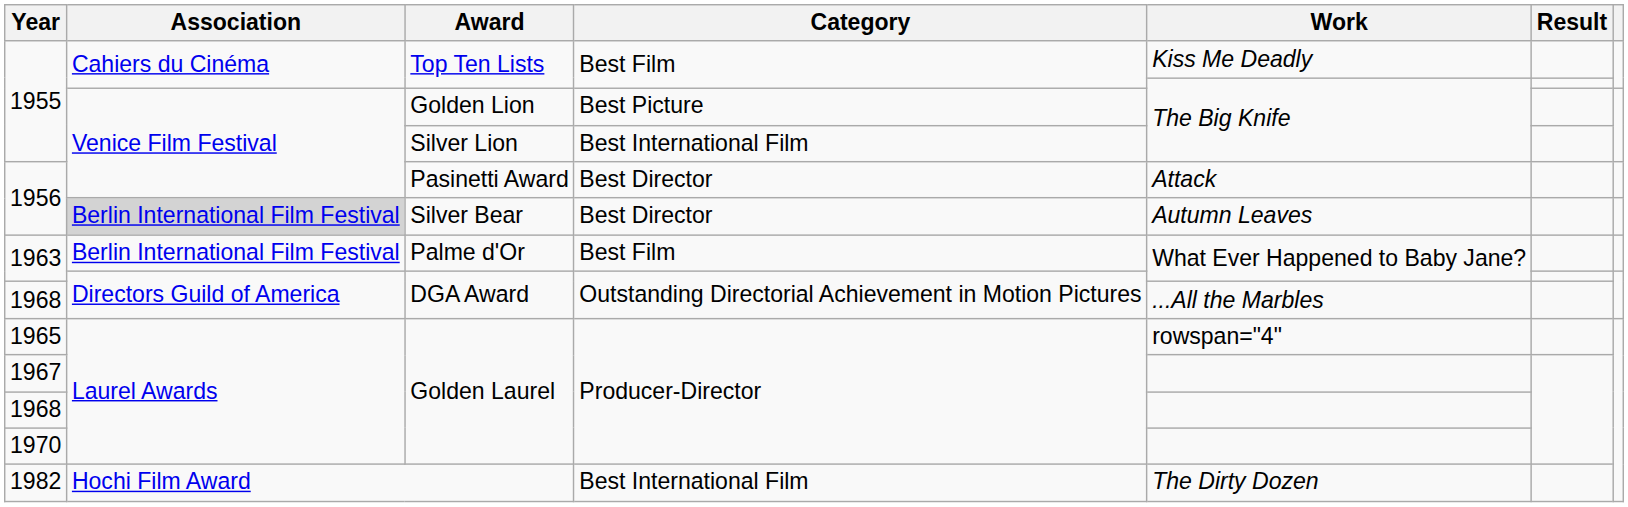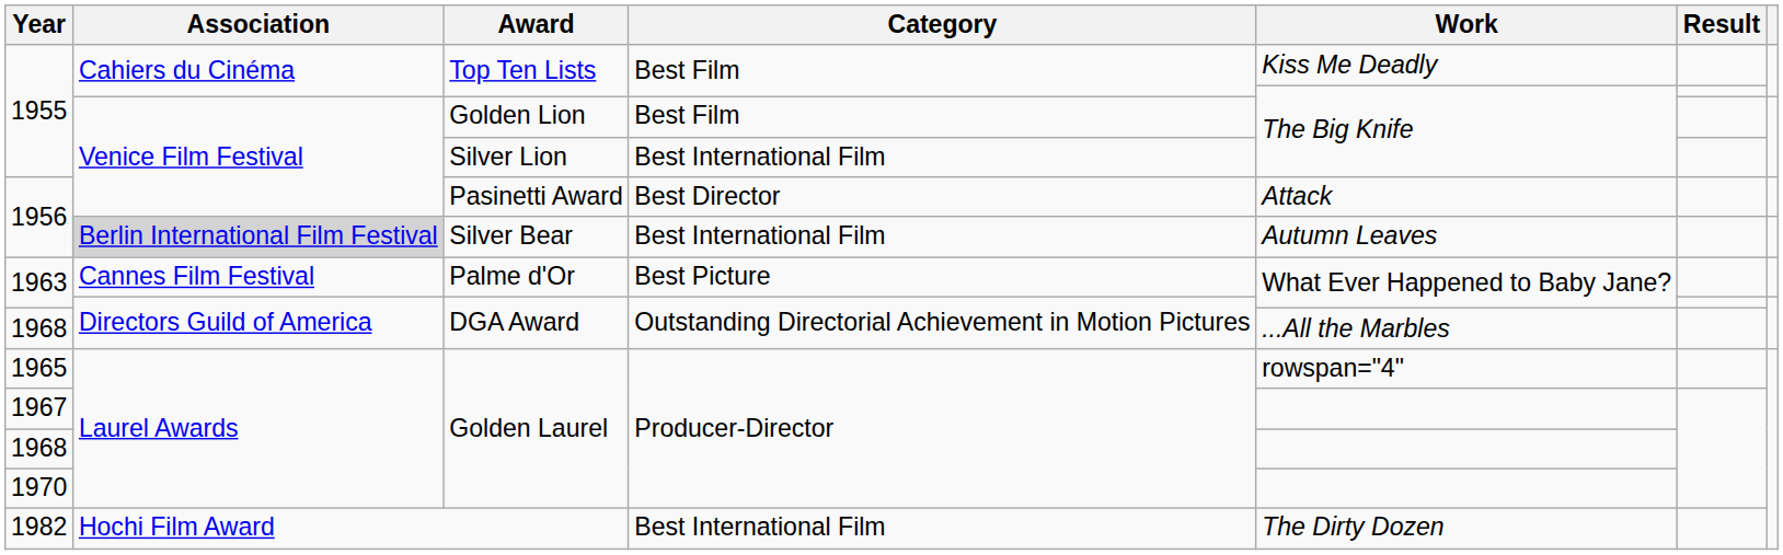Golden Lion | Category: Best Picture -> Best Film
Silver Bear | Category: Best Director -> Best International Film
Palme d'Or | Association: Berlin International Film Festival -> Cannes Film Festival
Palme d'Or | Category: Best Film -> Best Picture
